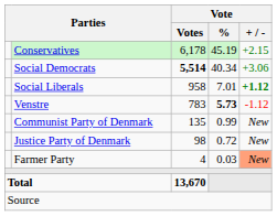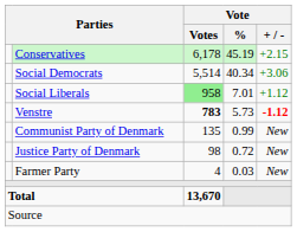Social Democrats | Vote / Votes: bold -> normal
Social Liberals | Vote / Votes: no background -> lightgreen background
Social Liberals | Vote / + / -: bold -> normal
Venstre | Vote / Votes: normal -> bold
Venstre | Vote / %: bold -> normal
Venstre | Vote / + / -: normal -> bold
Farmer Party | Vote / + / -: lightsalmon background -> no background
